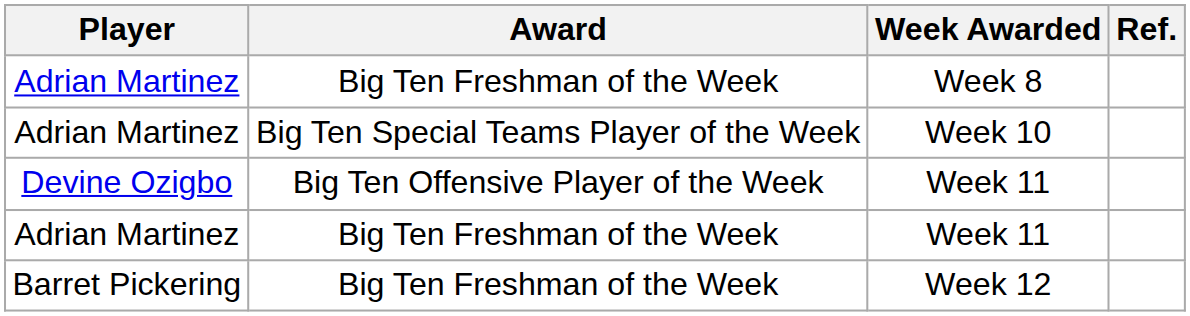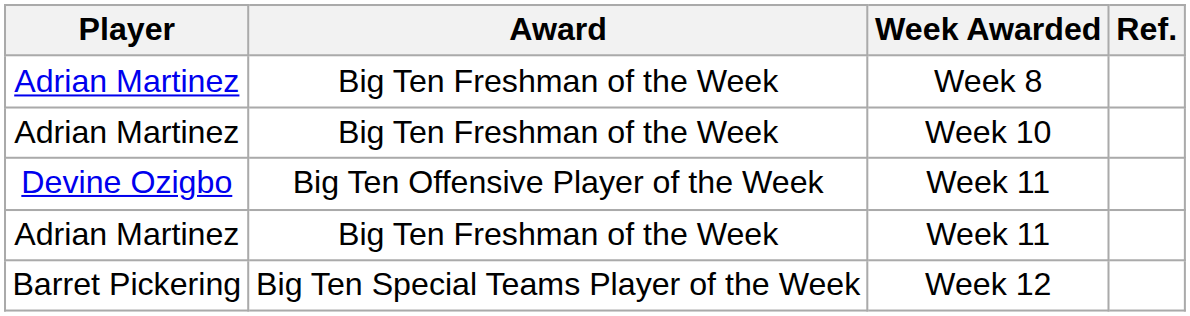Week 10 | Award: Big Ten Special Teams Player of the Week -> Big Ten Freshman of the Week
Week 12 | Award: Big Ten Freshman of the Week -> Big Ten Special Teams Player of the Week
